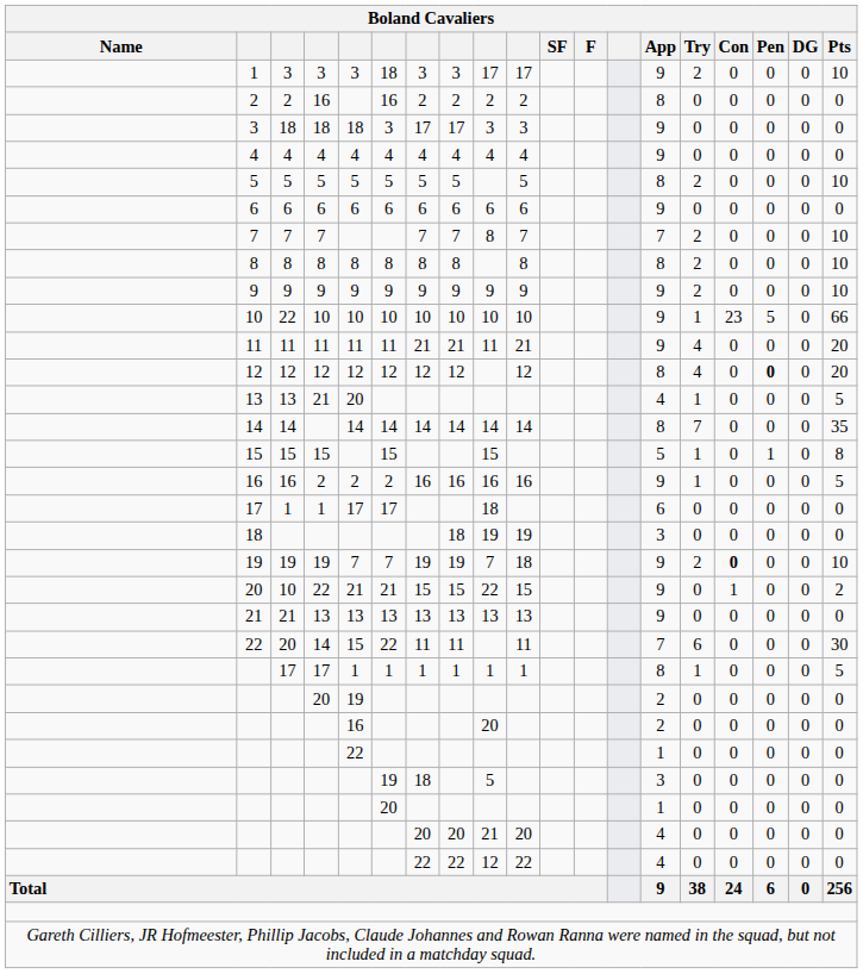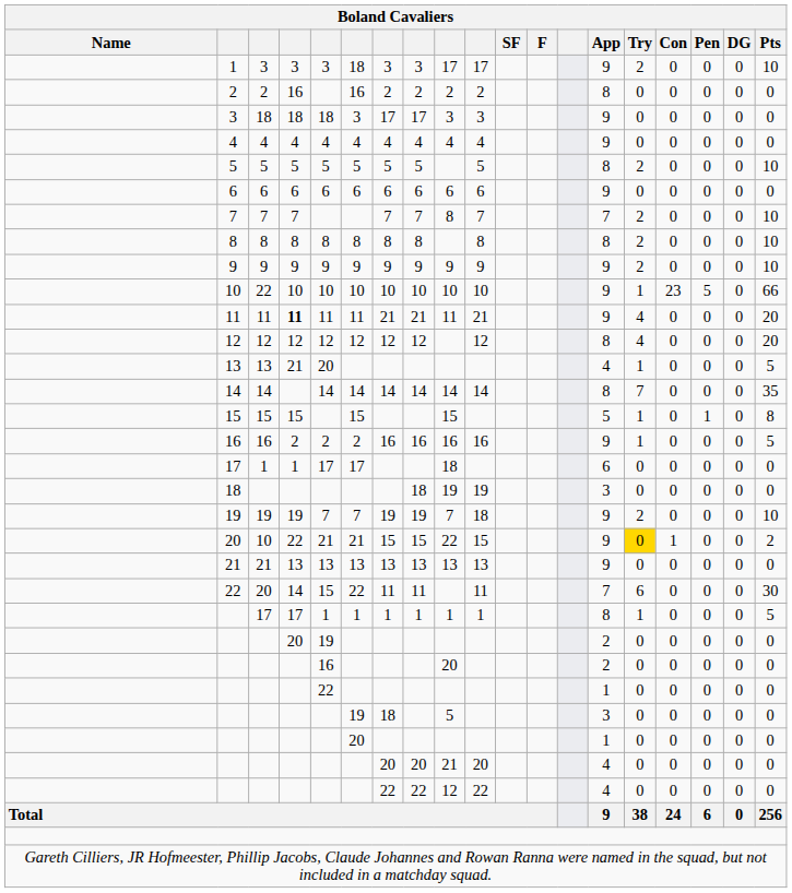row 13 | column 4: normal -> bold
row 14 | Pen: bold -> normal
row 21 | Con: bold -> normal
row 22 | Try: no background -> gold background
